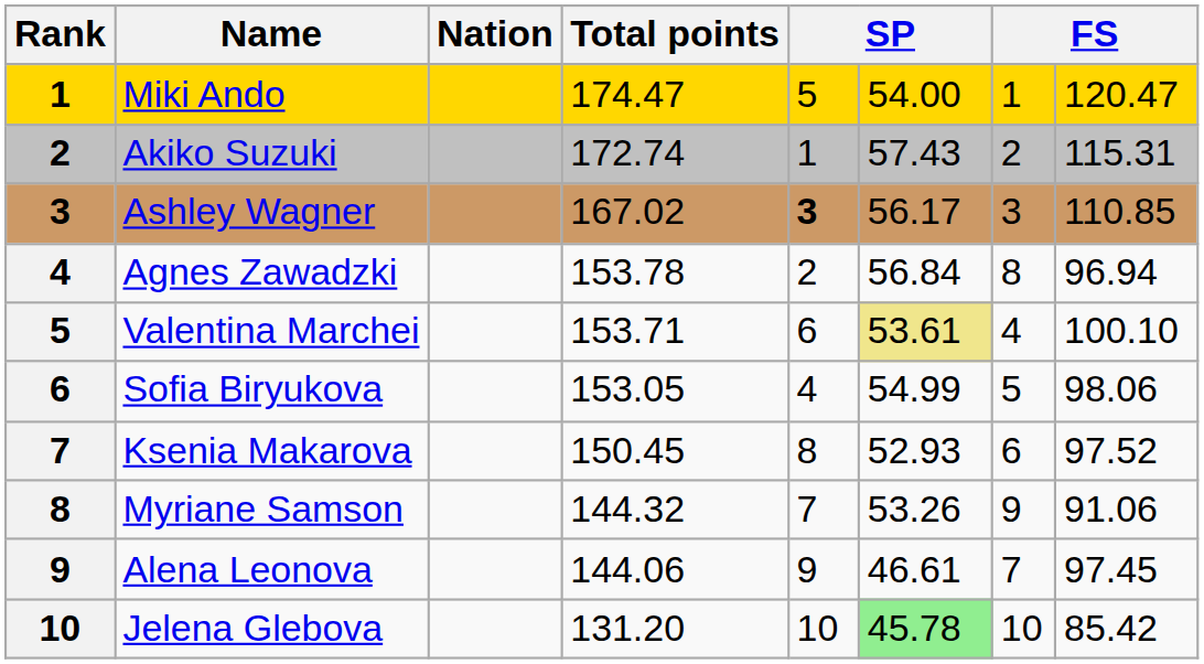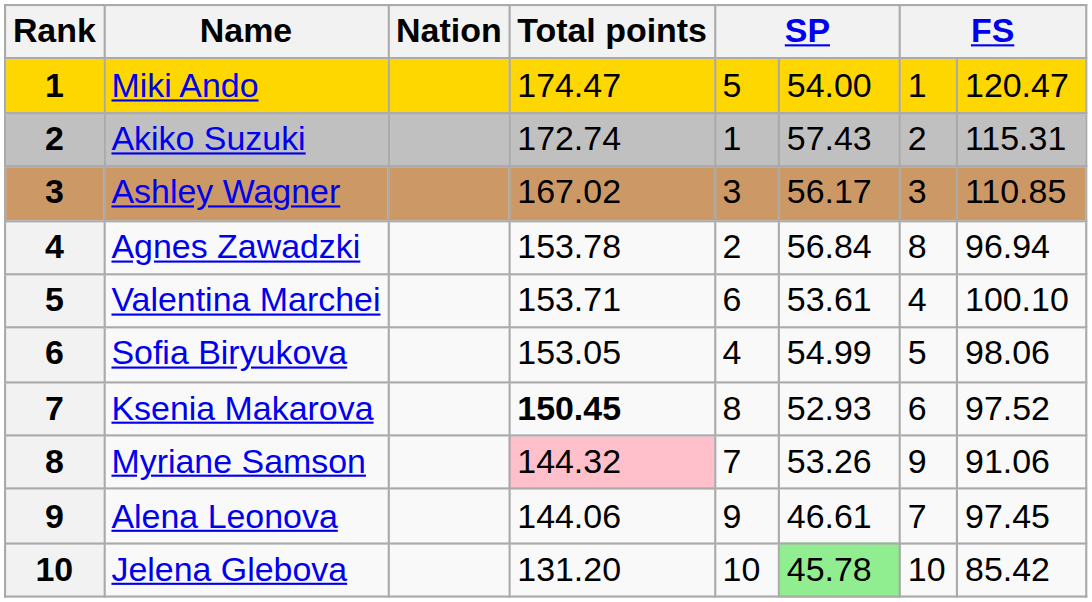Ashley Wagner | column 5: bold -> normal
Valentina Marchei | column 6: khaki background -> no background
Ksenia Makarova | Total points: normal -> bold
Myriane Samson | Total points: no background -> pink background
